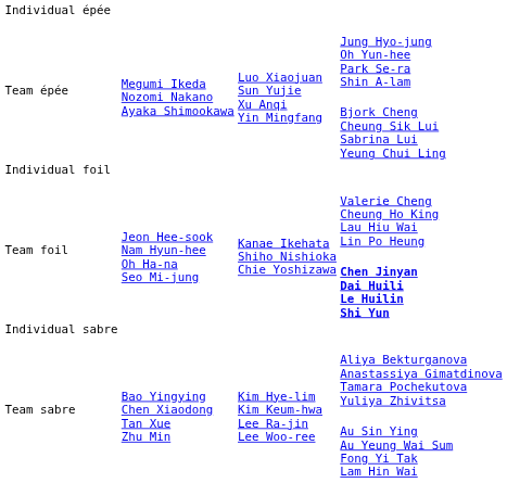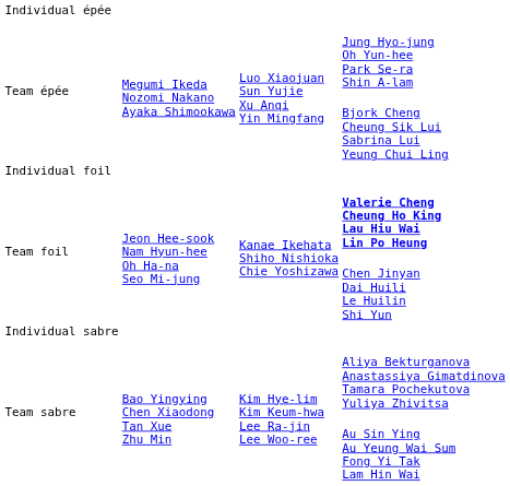Valerie Cheng Cheung Ho King Lau Hiu Wai Lin Po Heung | column 4: normal -> bold
Chen Jinyan Dai Huili Le Huilin Shi Yun | column 4: bold -> normal
